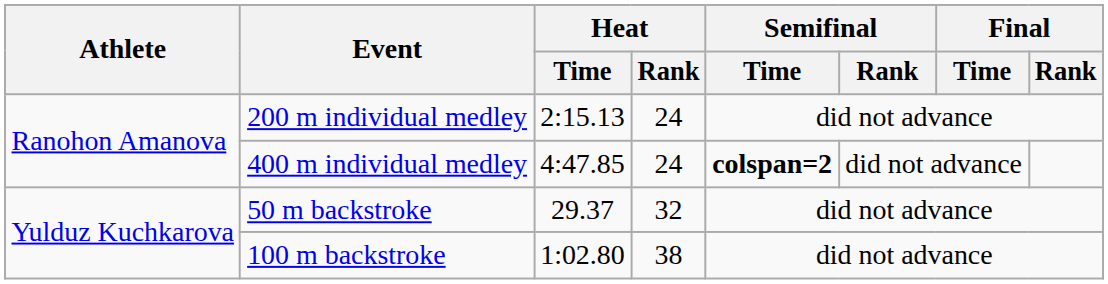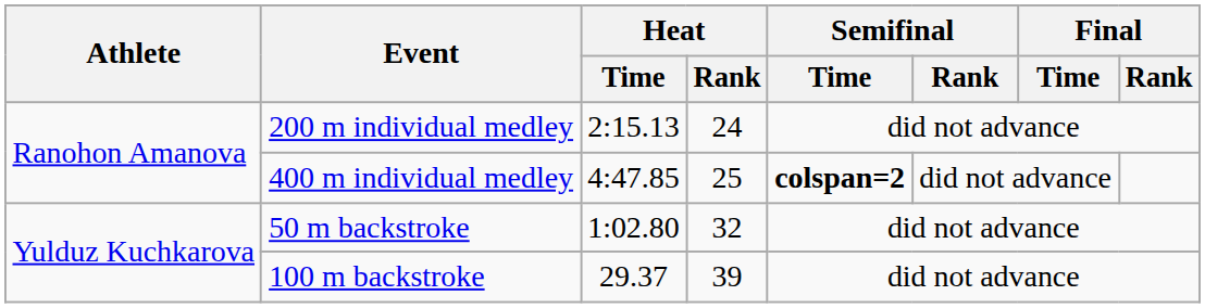400 m individual medley | Heat / Rank: 24 -> 25
50 m backstroke | Heat / Time: 29.37 -> 1:02.80
100 m backstroke | Heat / Time: 1:02.80 -> 29.37
100 m backstroke | Heat / Rank: 38 -> 39
